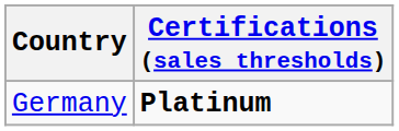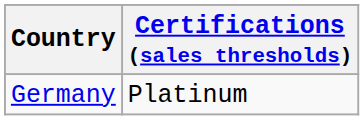Germany | Certifications (sales thresholds): bold -> normal
